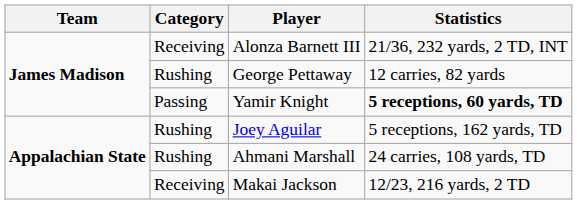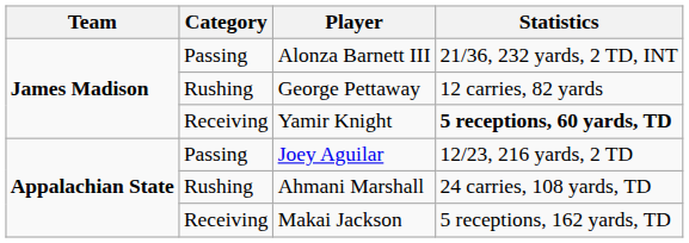Alonza Barnett III | Category: Receiving -> Passing
Yamir Knight | Category: Passing -> Receiving
Joey Aguilar | Category: Rushing -> Passing
Joey Aguilar | Statistics: 5 receptions, 162 yards, TD -> 12/23, 216 yards, 2 TD
Makai Jackson | Statistics: 12/23, 216 yards, 2 TD -> 5 receptions, 162 yards, TD
